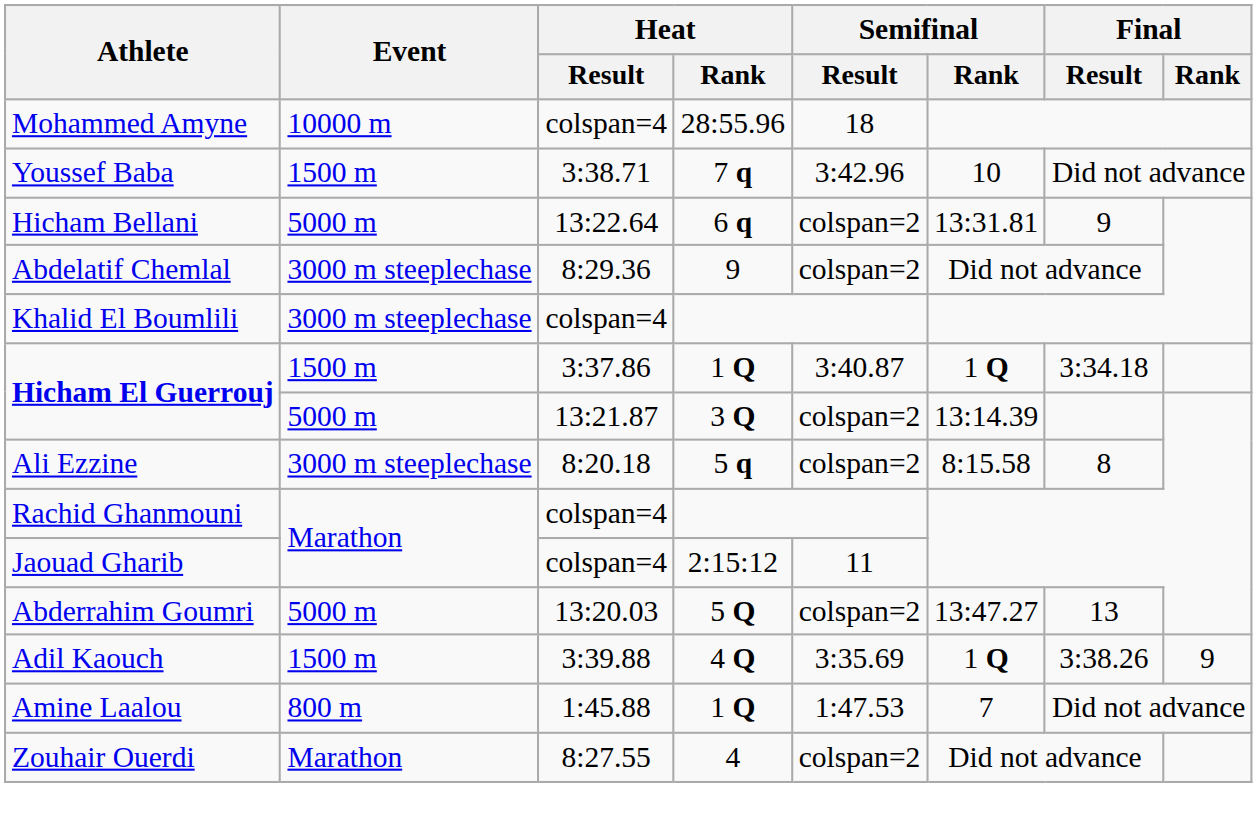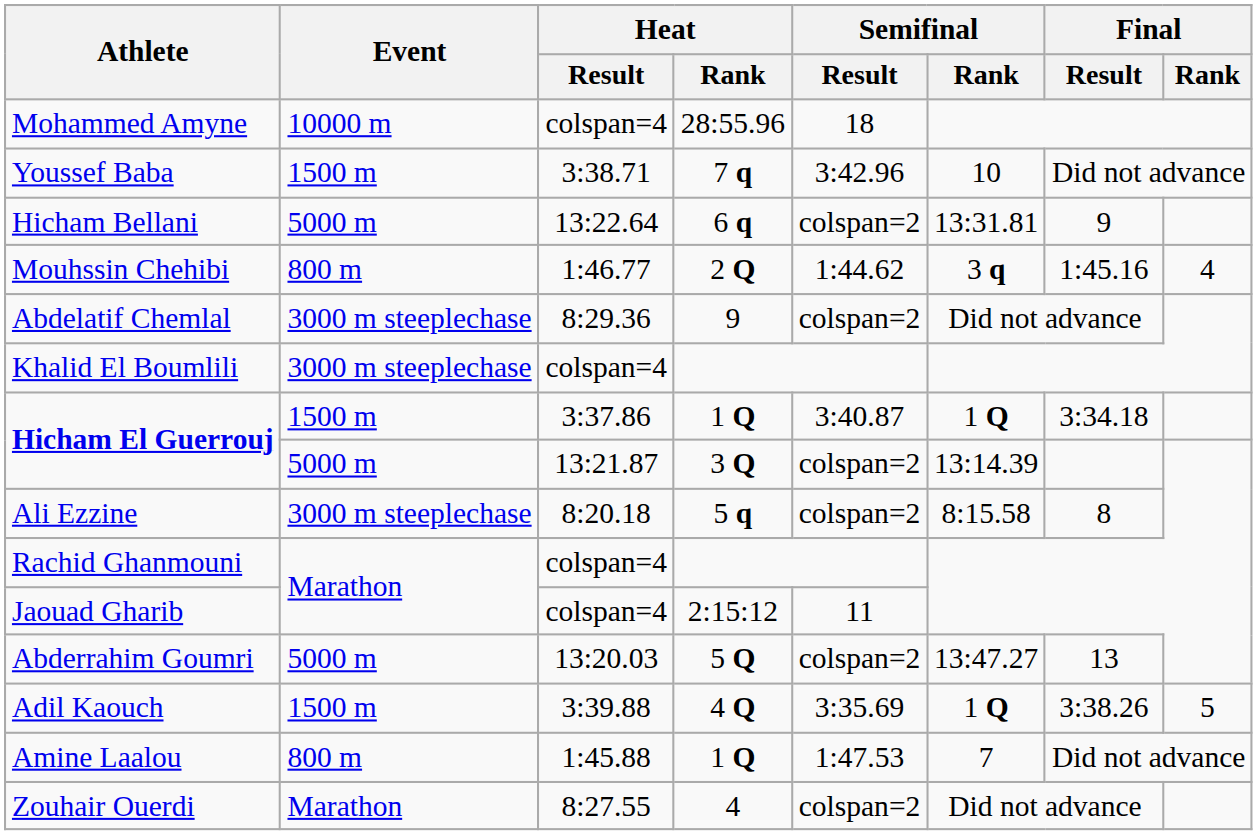+ row: Mouhssin Chehibi | 800 m | 1:46.77 | 2 Q | 1:44.62 | 3 q | 1:45.16 | 4
Adil Kaouch | Final / Rank: 9 -> 5
